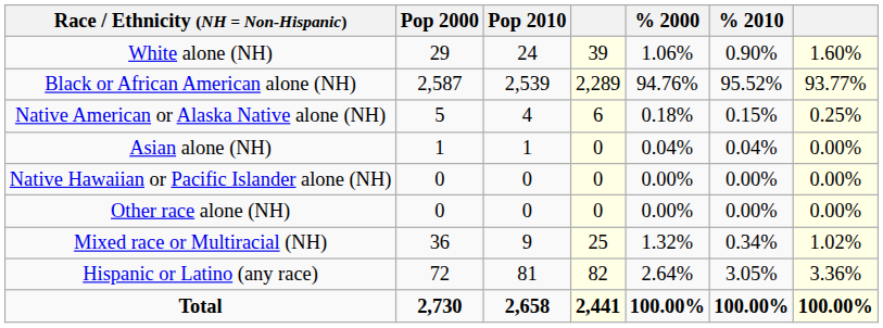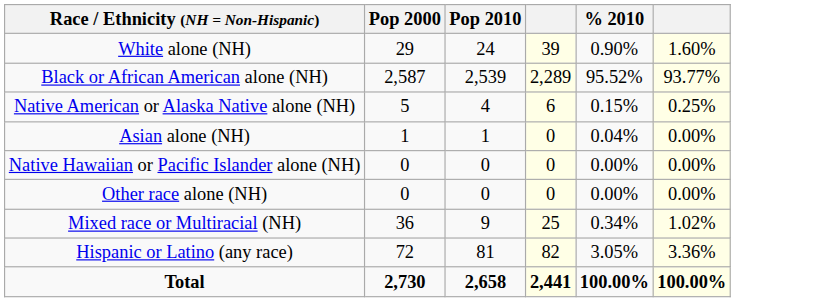- column: % 2000 | 1.06% | 94.76% | 0.18% | 0.04% | 0.00% | 0.00% | 1.32% | 2.64% | 100.00%
